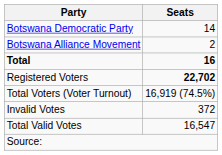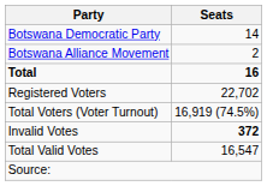Registered Voters | Seats: bold -> normal
Invalid Votes | Seats: normal -> bold
